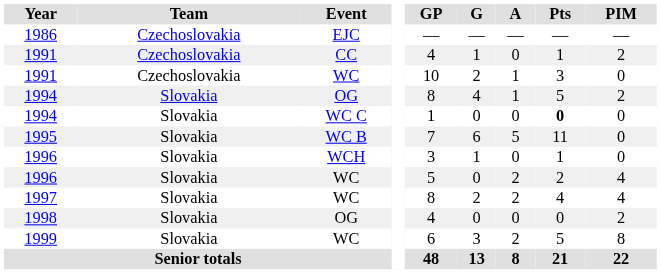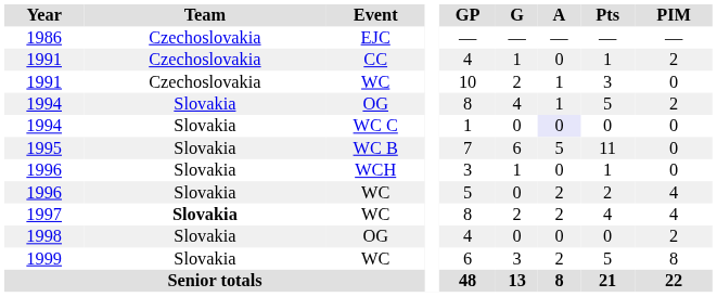1994 / WC C | A: no background -> lavender background
1994 / WC C | Pts: bold -> normal
1997 | Team: normal -> bold
